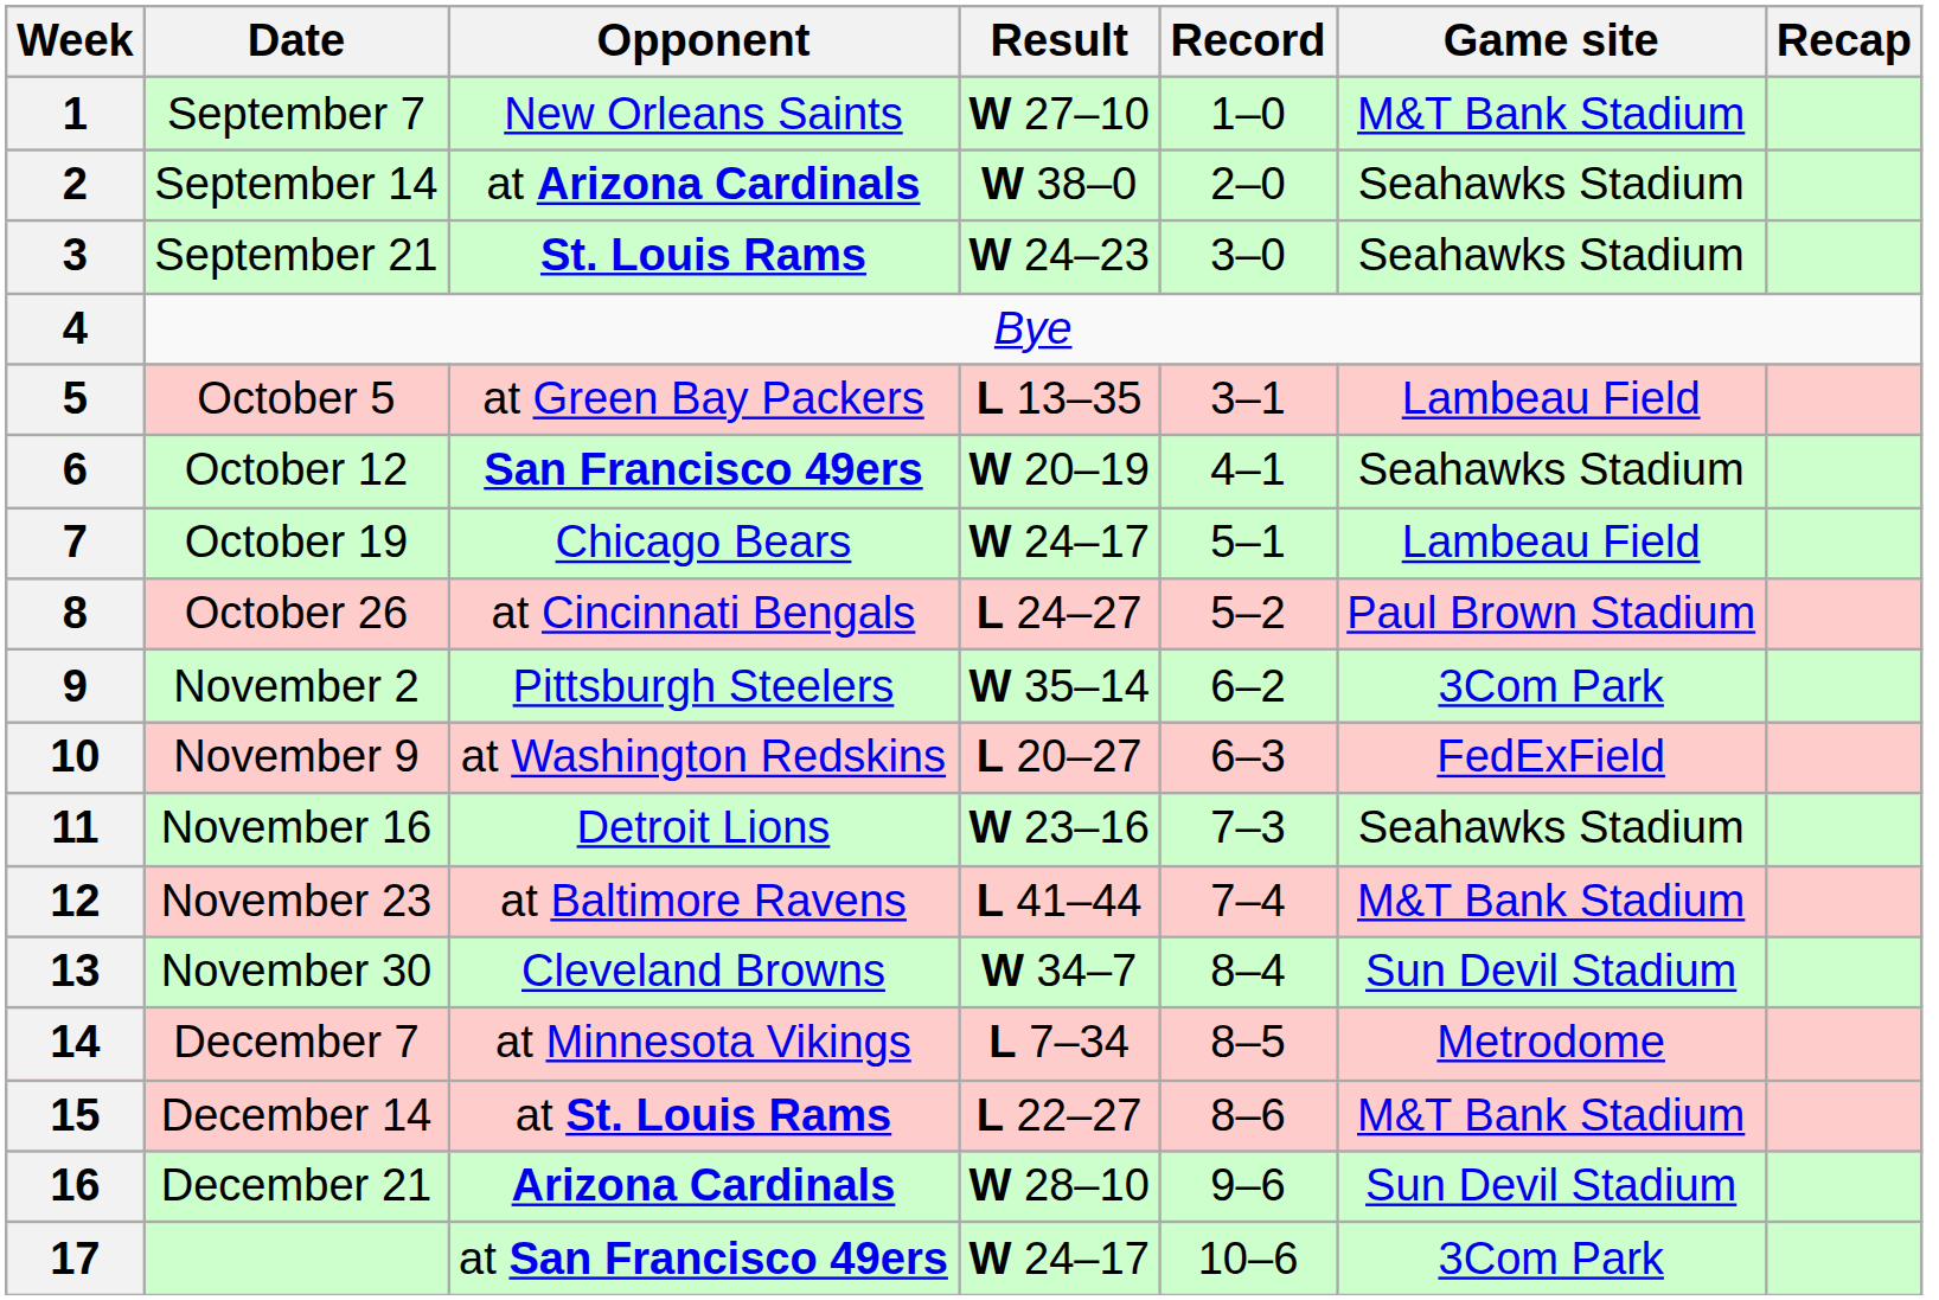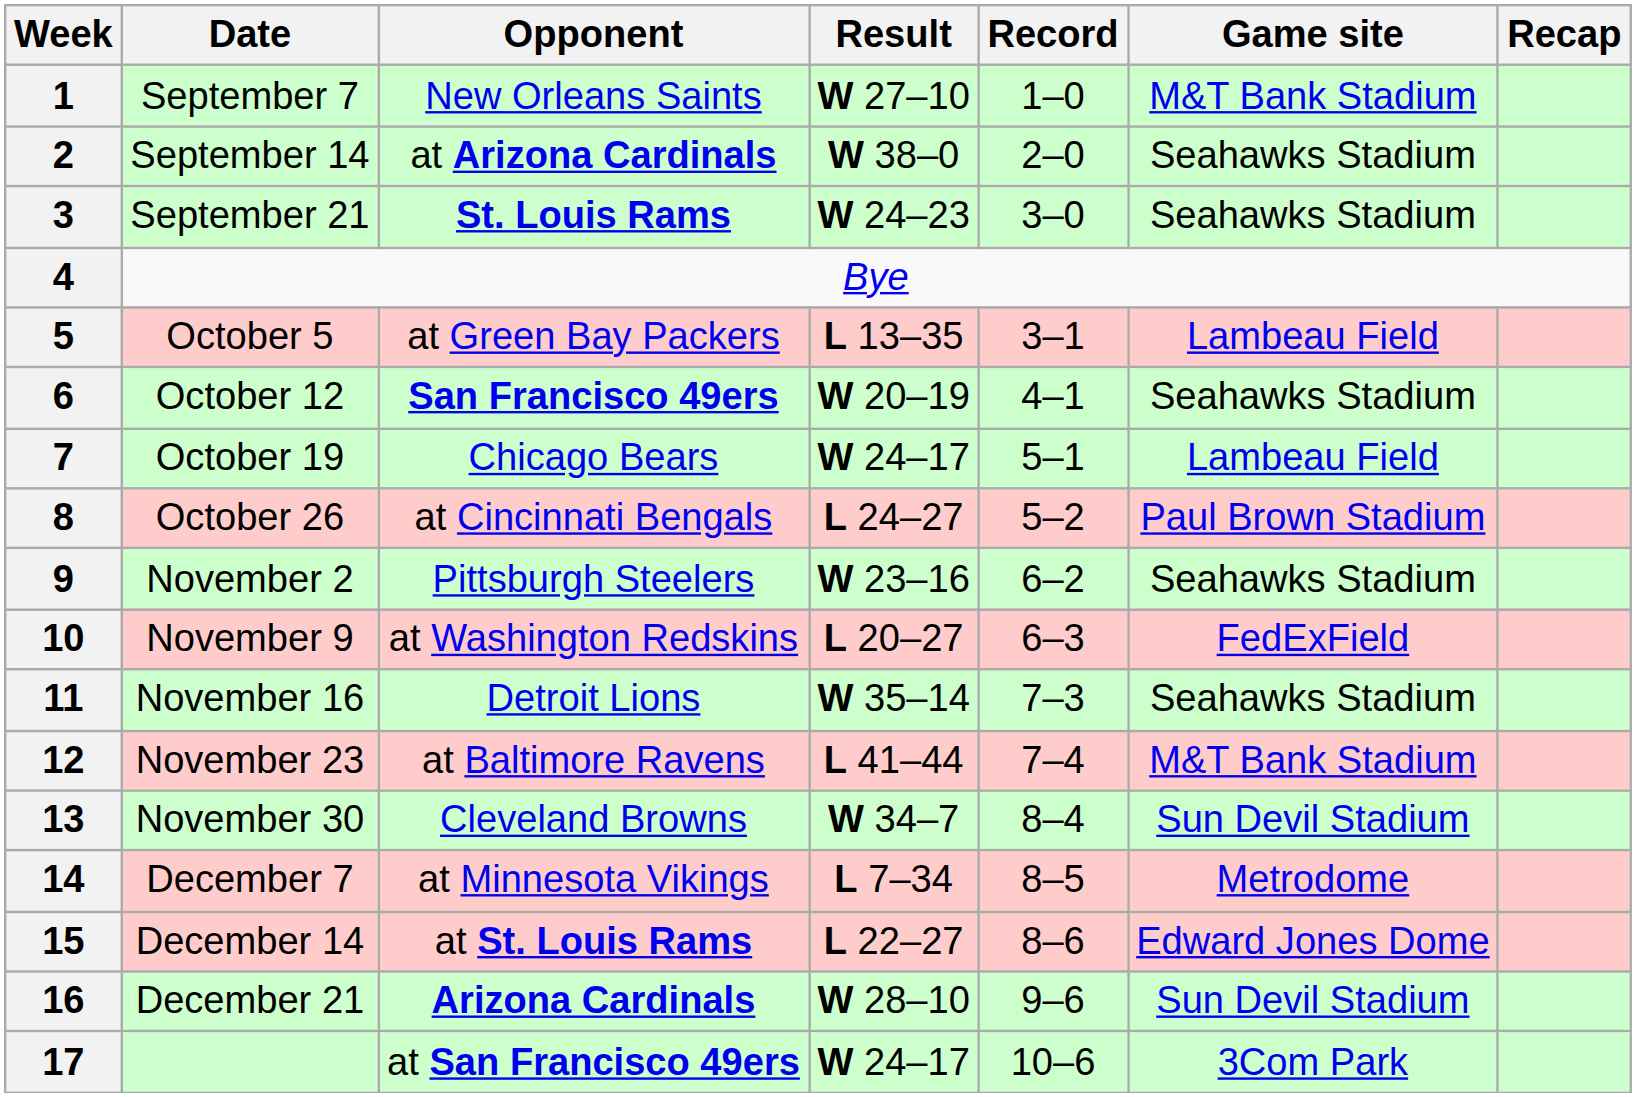9 | Result: W 35–14 -> W 23–16
9 | Game site: 3Com Park -> Seahawks Stadium
11 | Result: W 23–16 -> W 35–14
15 | Game site: M&T Bank Stadium -> Edward Jones Dome
